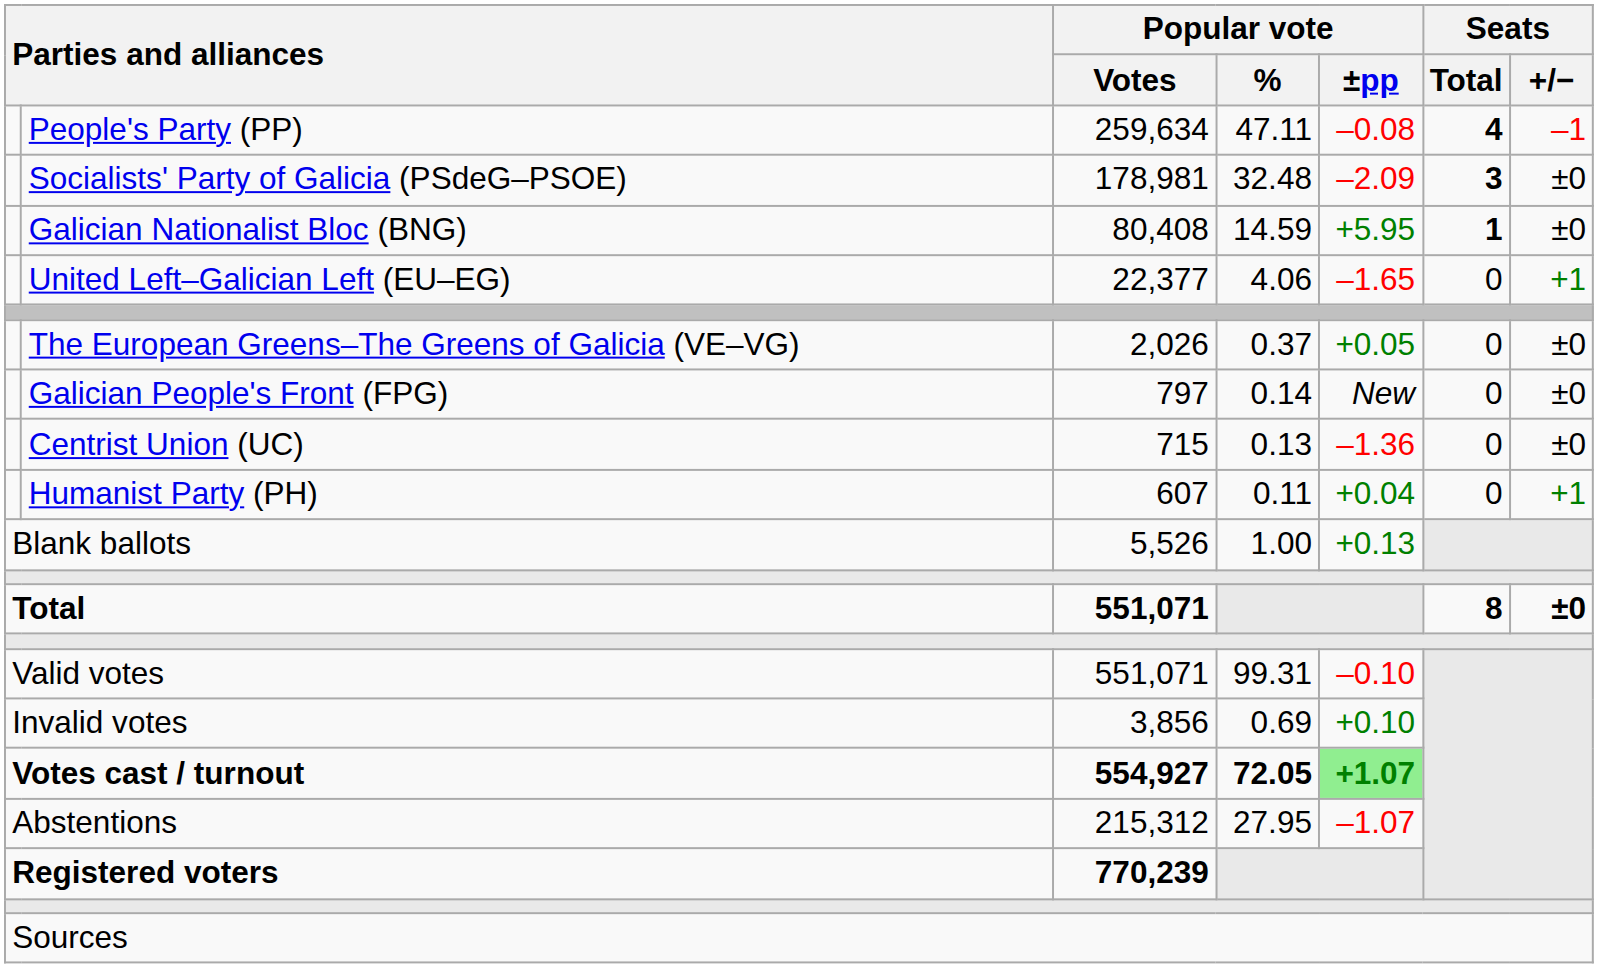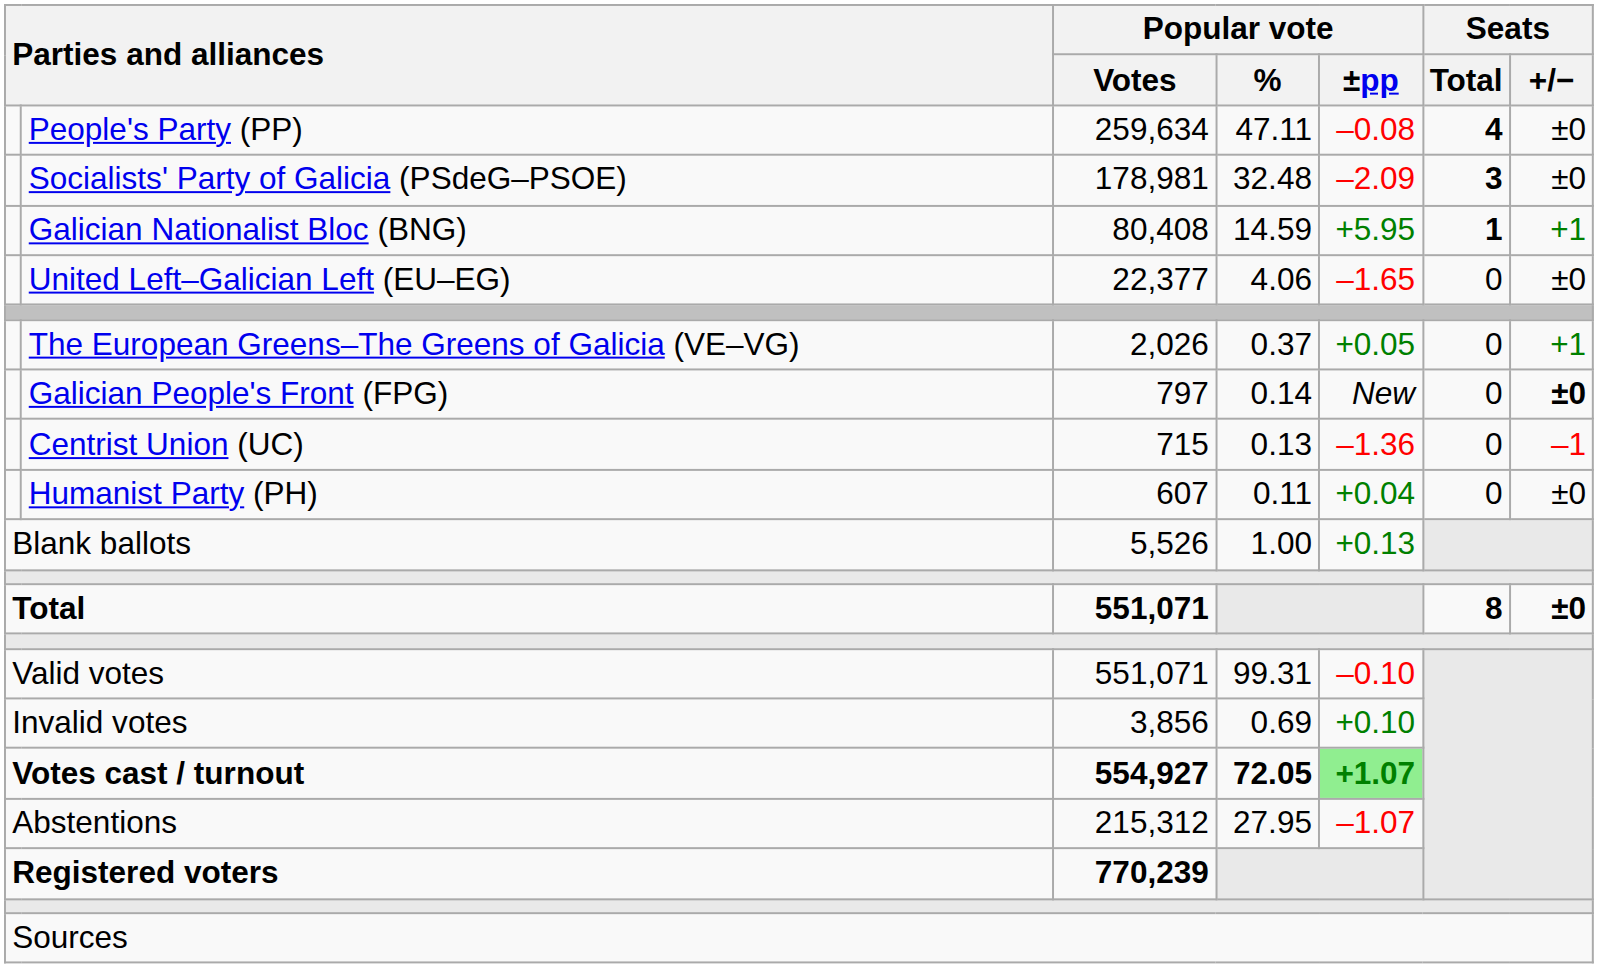People's Party (PP) | Seats / +/−: –1 -> ±0
Galician Nationalist Bloc (BNG) | Seats / +/−: ±0 -> +1
United Left–Galician Left (EU–EG) | Seats / +/−: +1 -> ±0
The European Greens–The Greens of Galicia (VE–VG) | Seats / +/−: ±0 -> +1
Galician People's Front (FPG) | Seats / +/−: normal -> bold
Centrist Union (UC) | Seats / +/−: ±0 -> –1
Humanist Party (PH) | Seats / +/−: +1 -> ±0
